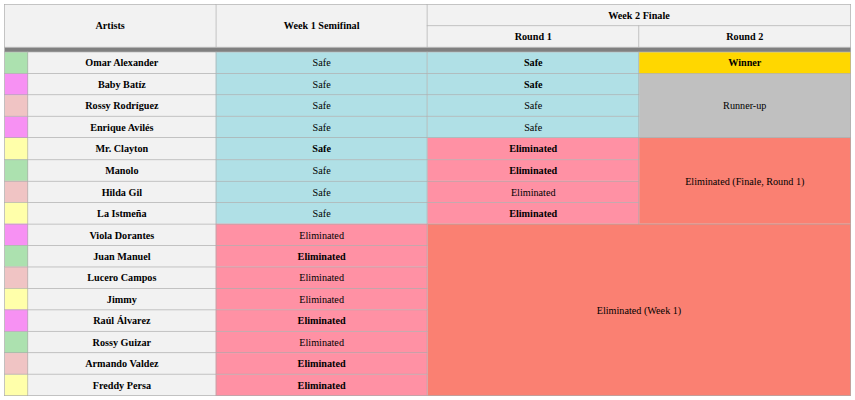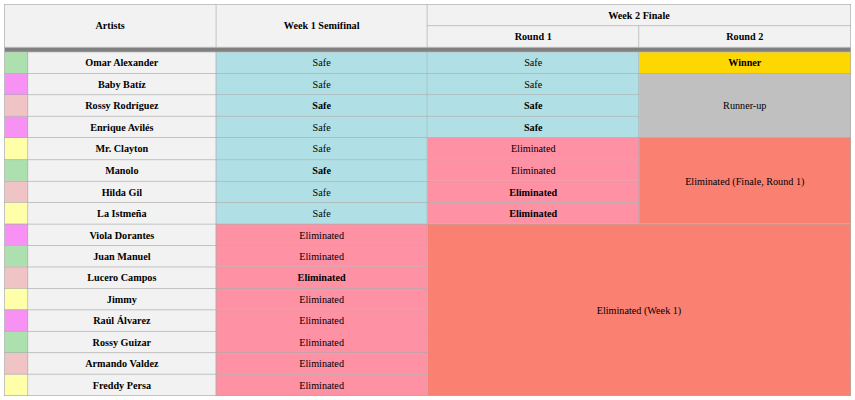Omar Alexander | Week 2 Finale / Round 1: bold -> normal
Baby Batíz | Week 2 Finale / Round 1: bold -> normal
Rossy Rodríguez | Week 1 Semifinal: normal -> bold
Rossy Rodríguez | Week 2 Finale / Round 1: normal -> bold
Enrique Avilés | Week 2 Finale / Round 1: normal -> bold
Mr. Clayton | Week 1 Semifinal: bold -> normal
Mr. Clayton | Week 2 Finale / Round 1: bold -> normal
Manolo | Week 1 Semifinal: normal -> bold
Manolo | Week 2 Finale / Round 1: bold -> normal
Hilda Gil | Week 2 Finale / Round 1: normal -> bold
Juan Manuel | Week 1 Semifinal: bold -> normal
Lucero Campos | Week 1 Semifinal: normal -> bold
Raúl Álvarez | Week 1 Semifinal: bold -> normal
Armando Valdez | Week 1 Semifinal: bold -> normal
Freddy Persa | Week 1 Semifinal: bold -> normal
